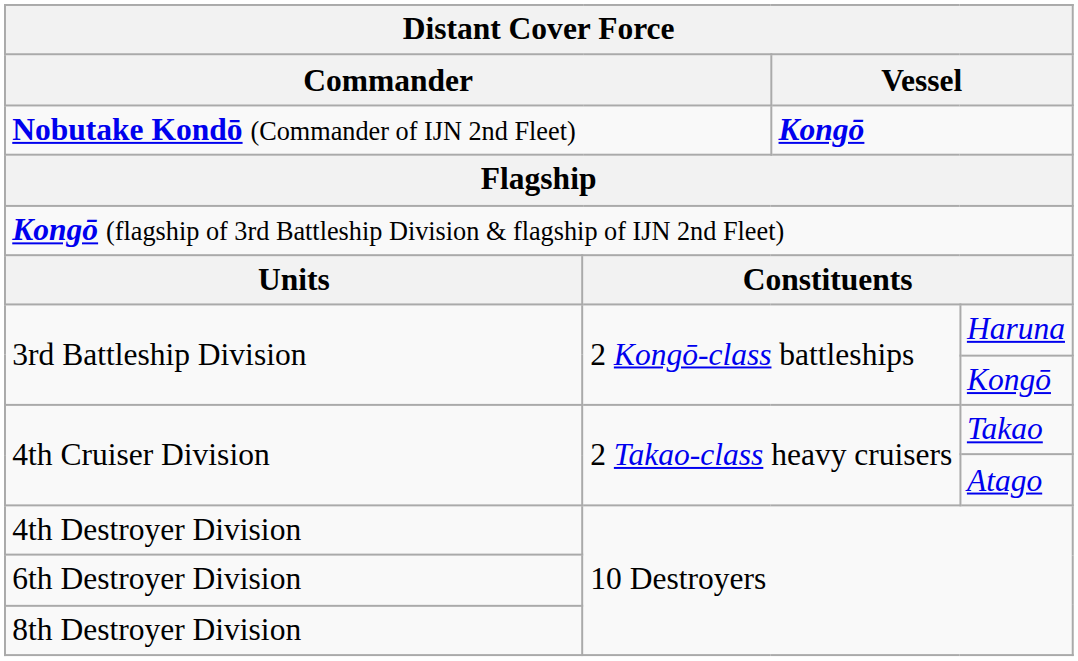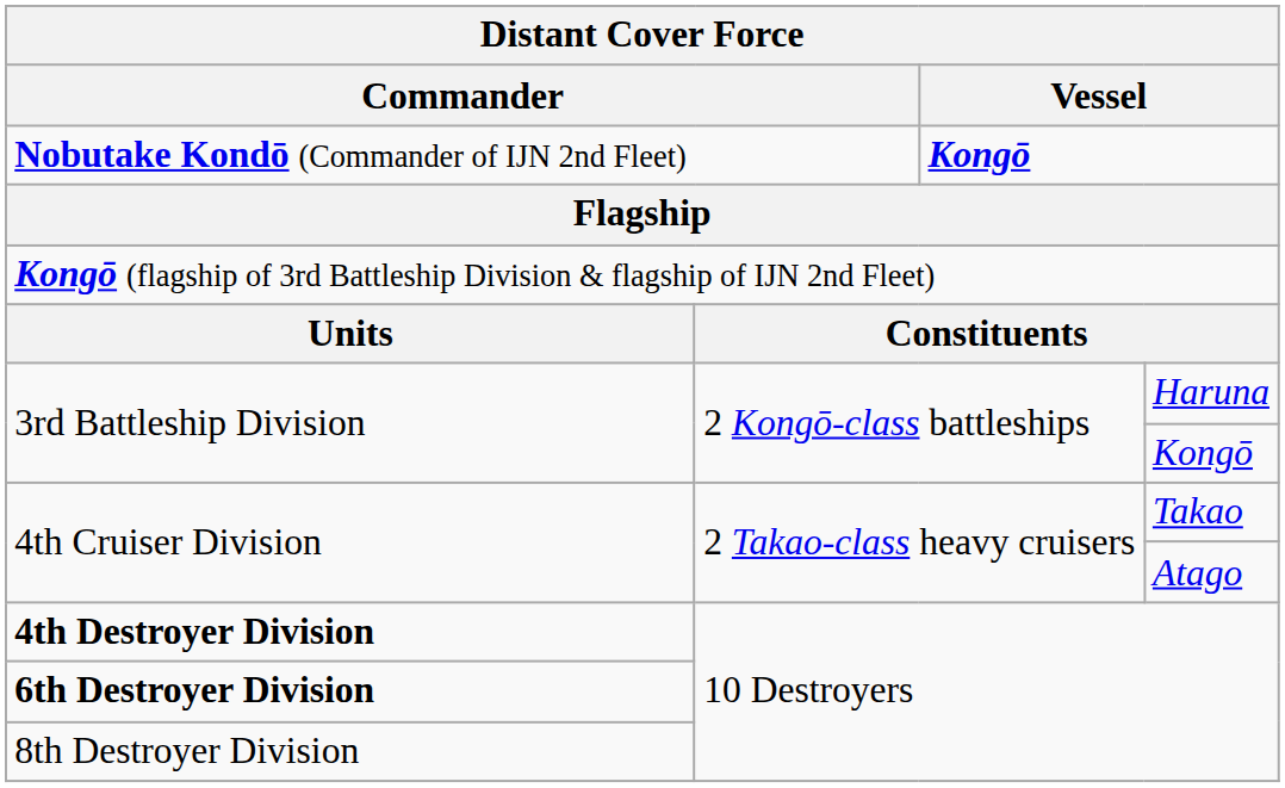4th Destroyer Division | column 1: normal -> bold
6th Destroyer Division | column 1: normal -> bold
